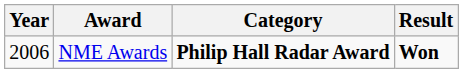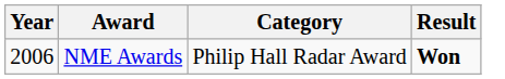NME Awards | Category: bold -> normal
